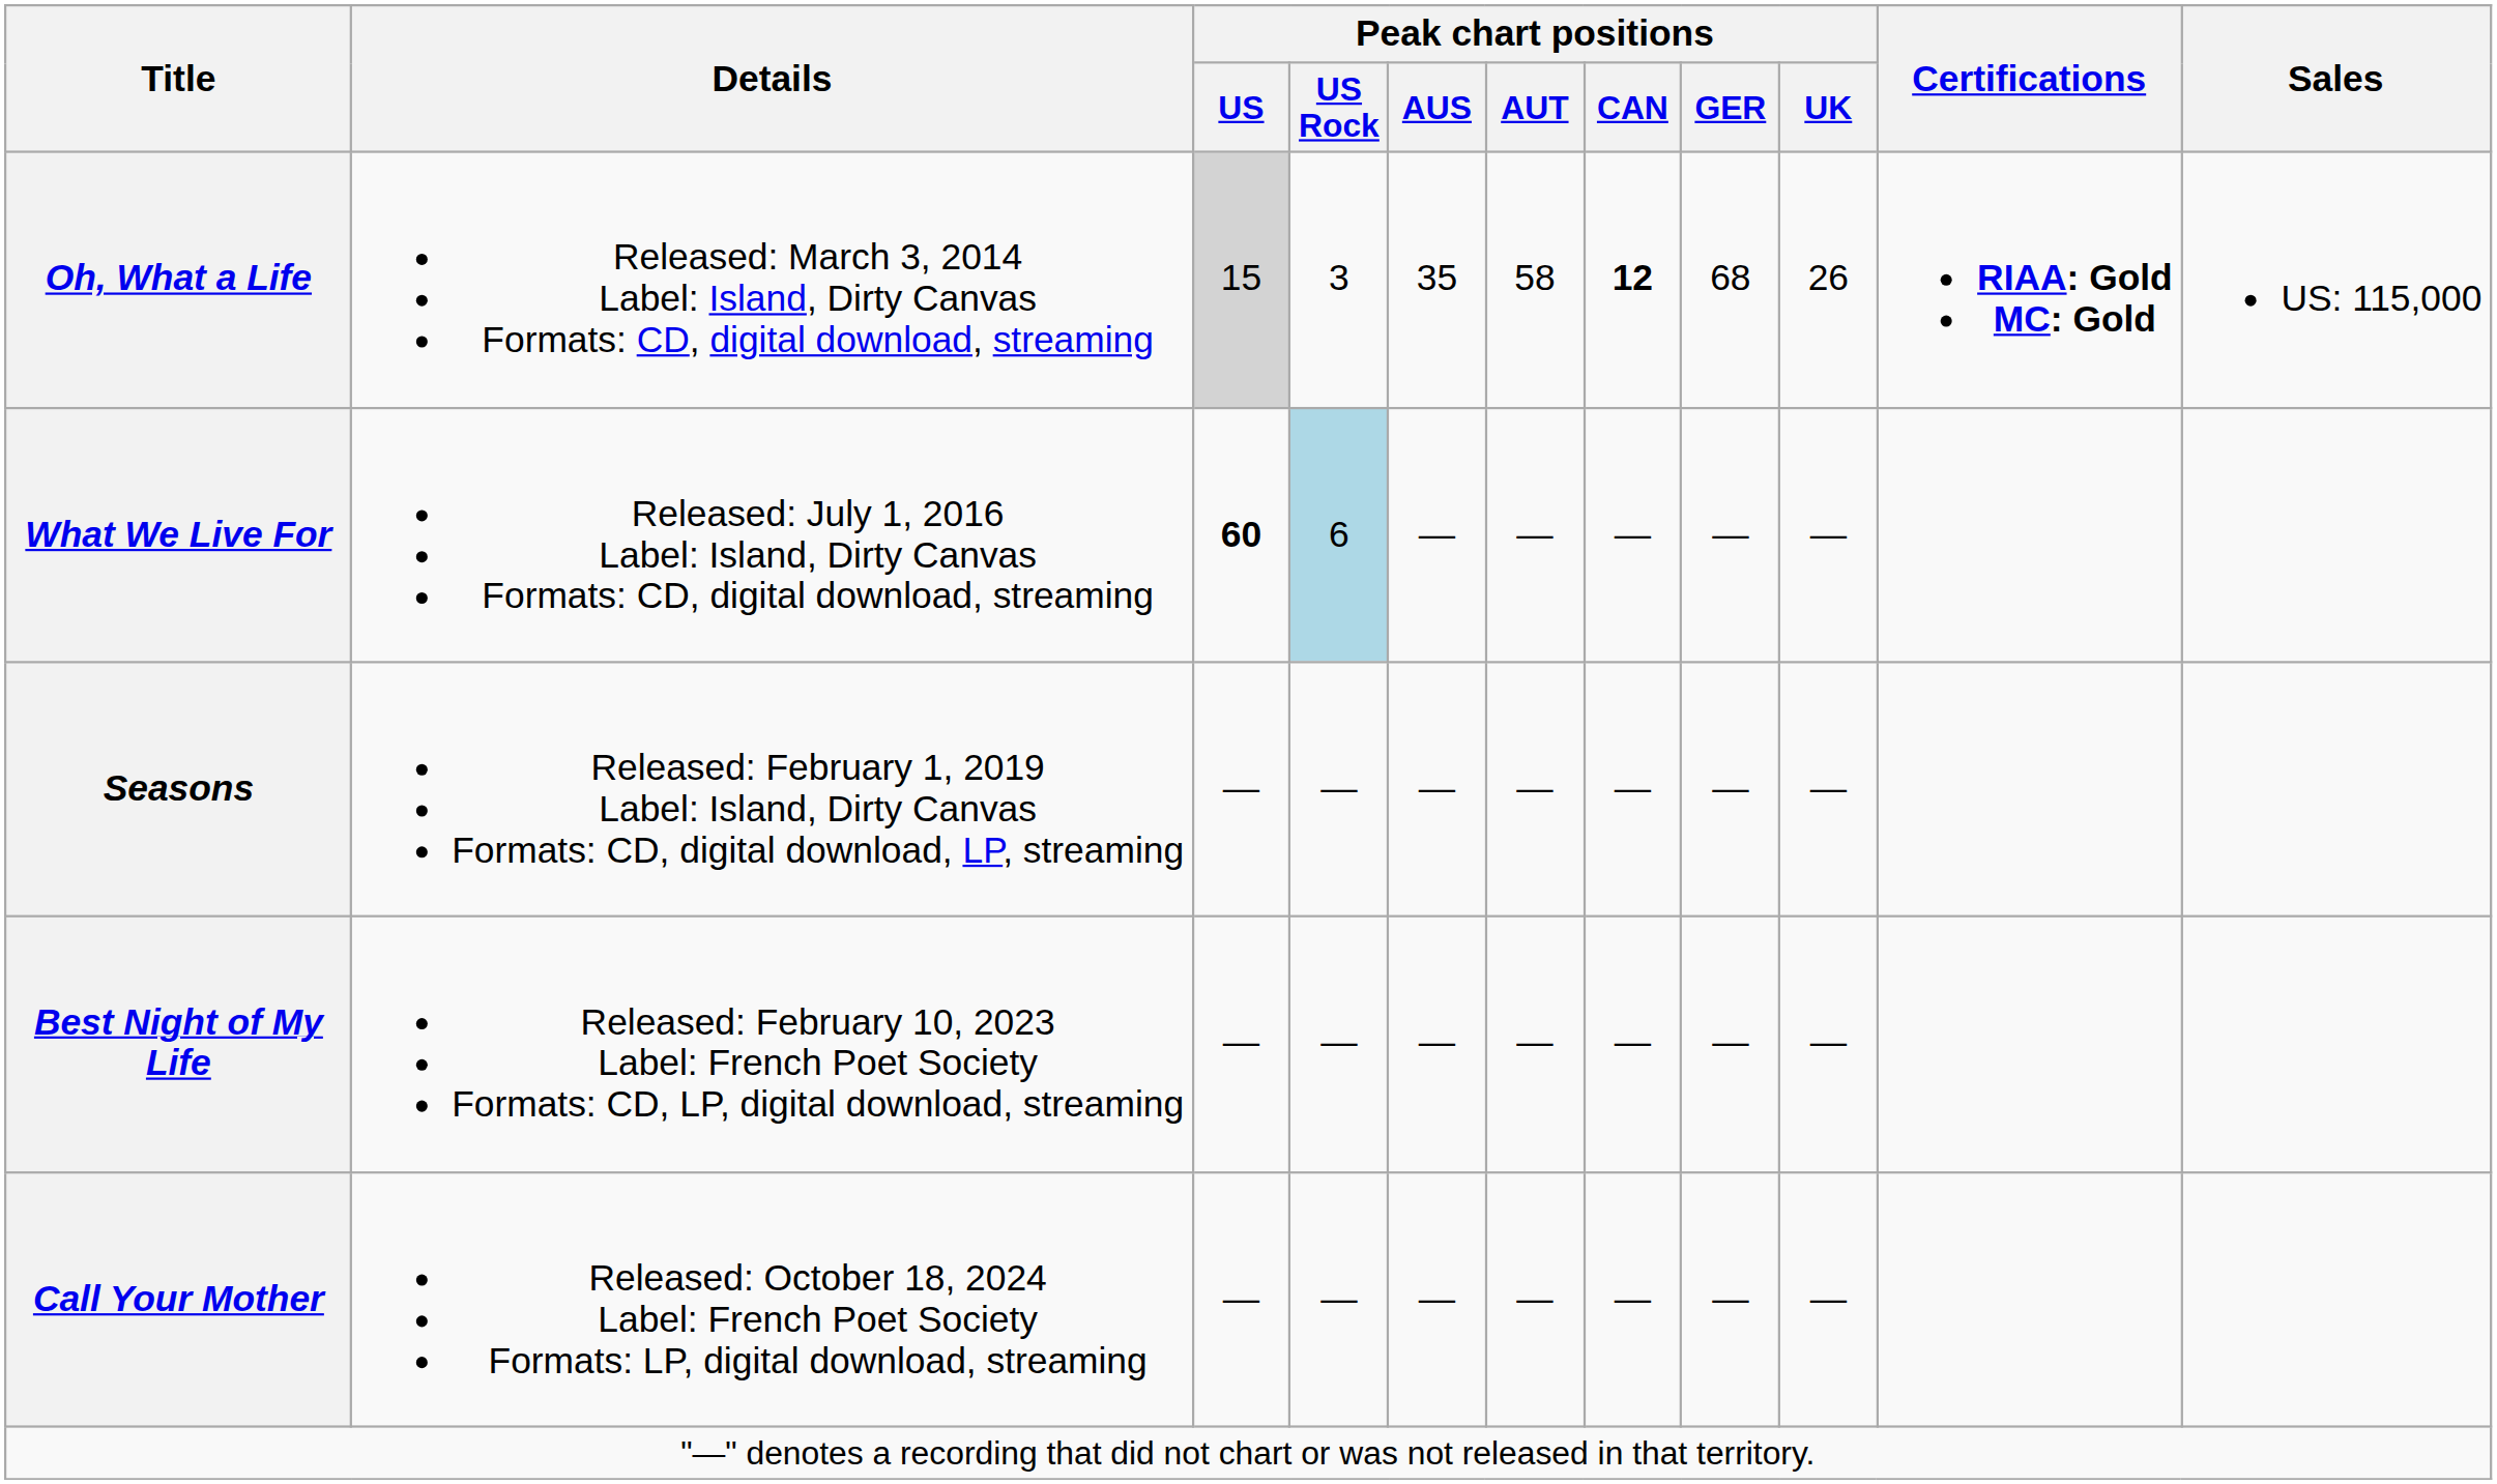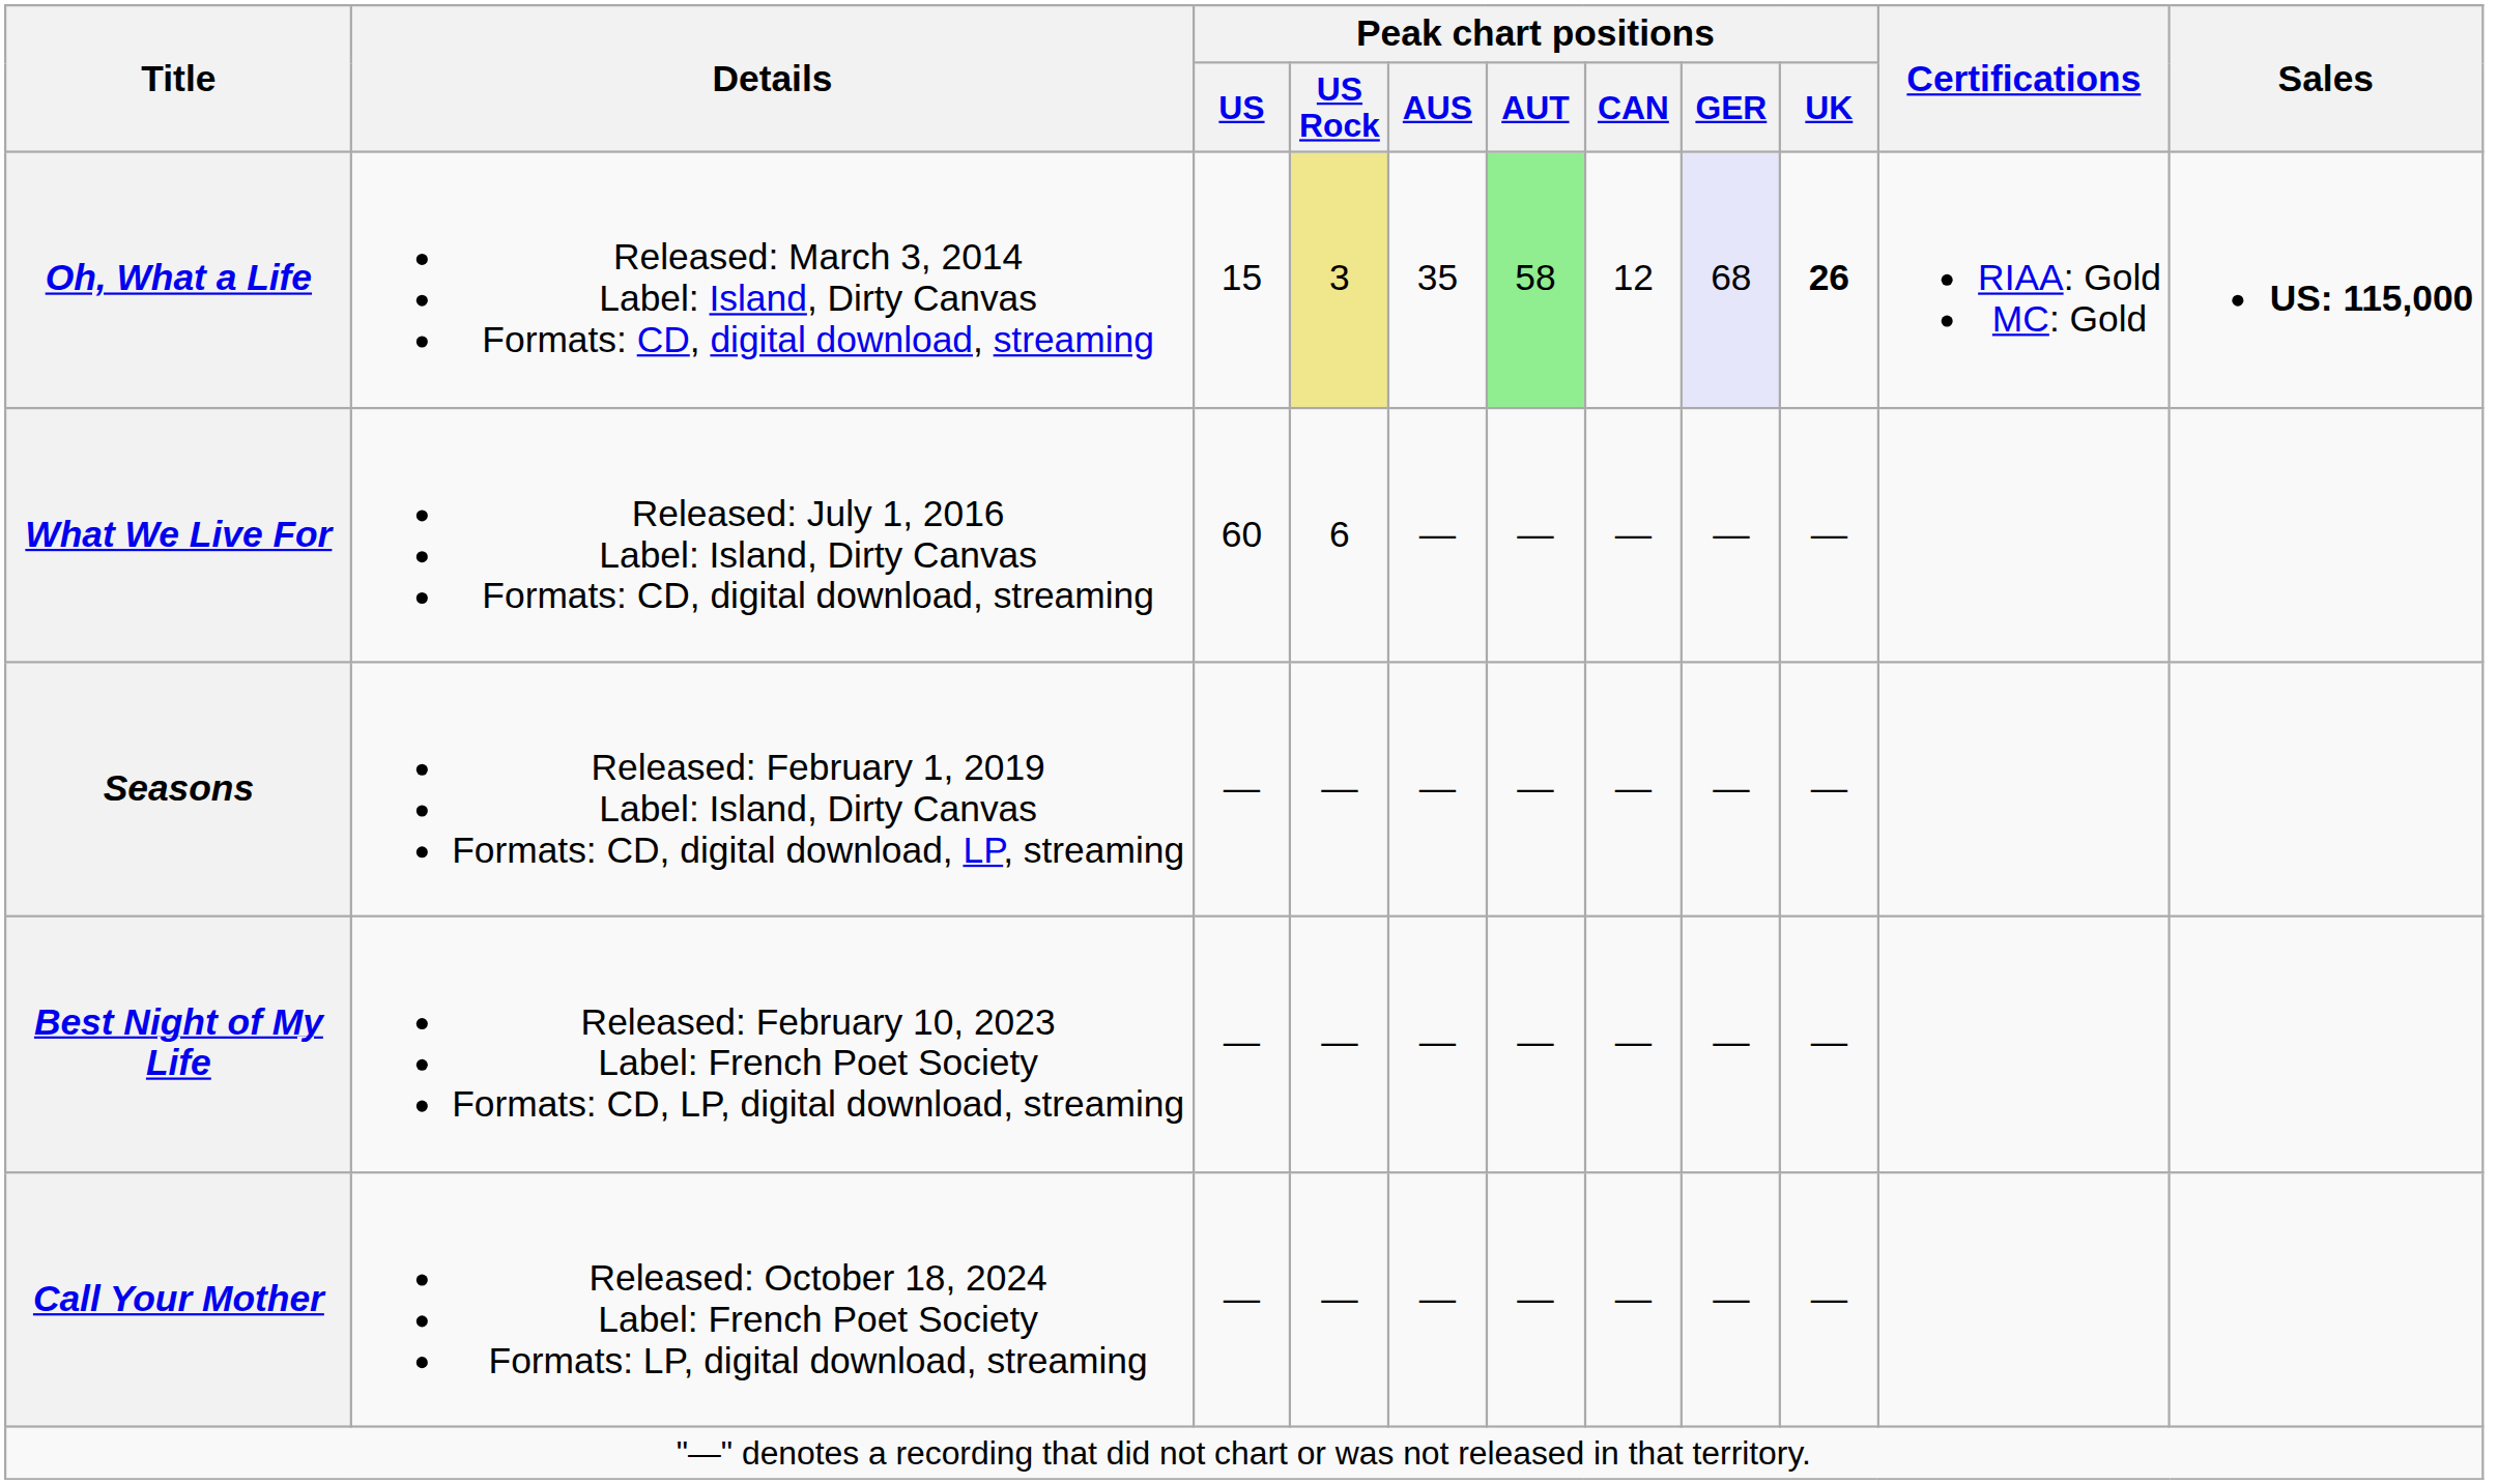Oh, What a Life | Peak chart positions / US: lightgrey background -> no background
Oh, What a Life | Peak chart positions / US Rock: no background -> khaki background
Oh, What a Life | Peak chart positions / AUT: no background -> lightgreen background
Oh, What a Life | Peak chart positions / CAN: bold -> normal
Oh, What a Life | Peak chart positions / GER: no background -> lavender background
Oh, What a Life | Peak chart positions / UK: normal -> bold
Oh, What a Life | Certifications: bold -> normal
Oh, What a Life | Sales: normal -> bold
What We Live For | Peak chart positions / US: bold -> normal
What We Live For | Peak chart positions / US Rock: lightblue background -> no background
